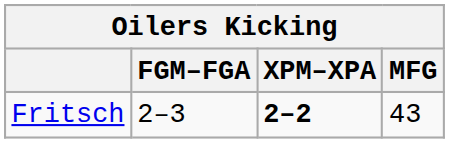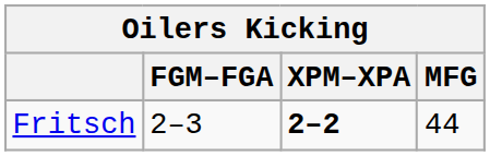Fritsch | MFG: 43 -> 44
